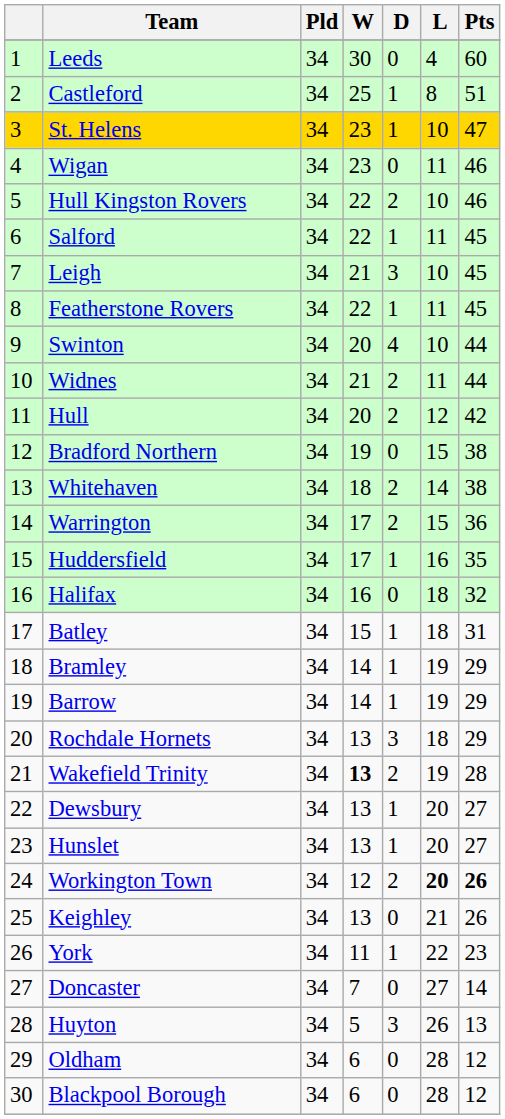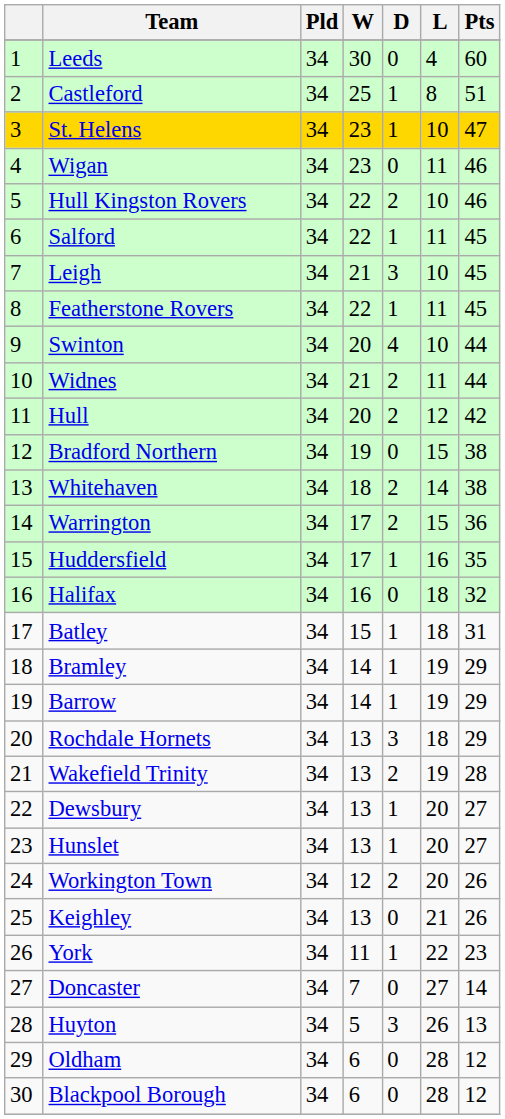Wakefield Trinity | W: bold -> normal
Workington Town | L: bold -> normal
Workington Town | Pts: bold -> normal
